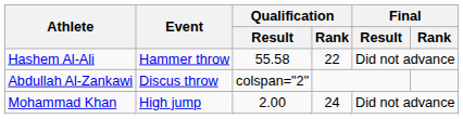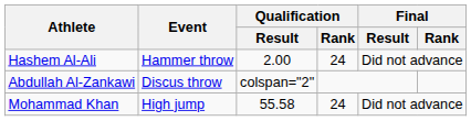Hashem Al-Ali | Qualification / Result: 55.58 -> 2.00
Hashem Al-Ali | Qualification / Rank: 22 -> 24
Mohammad Khan | Qualification / Result: 2.00 -> 55.58
